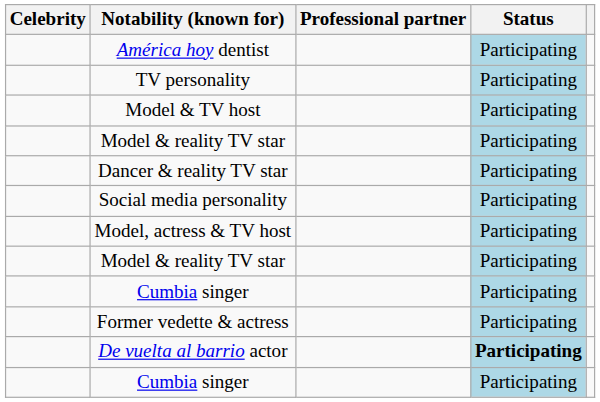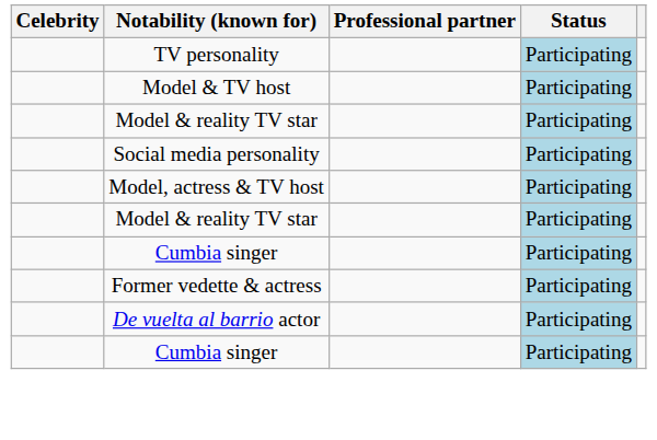- row: América hoy dentist | Participating
- row: Dancer & reality TV star | Participating
De vuelta al barrio actor | Status: bold -> normal
